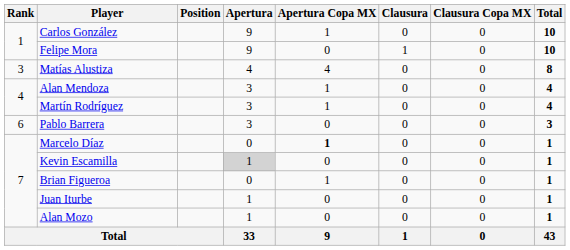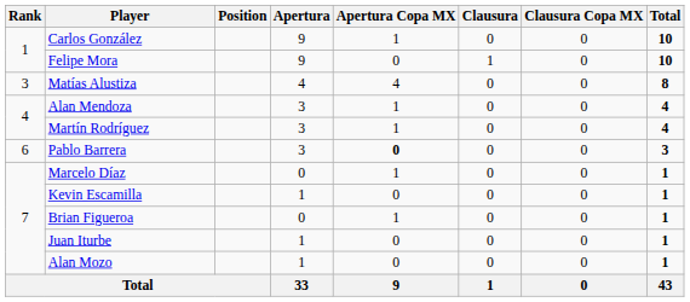Pablo Barrera | Apertura Copa MX: normal -> bold
Marcelo Díaz | Apertura Copa MX: bold -> normal
Kevin Escamilla | Apertura: lightgrey background -> no background
